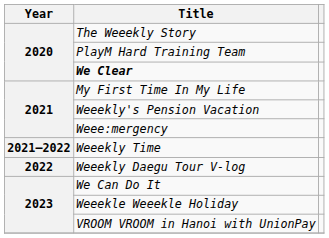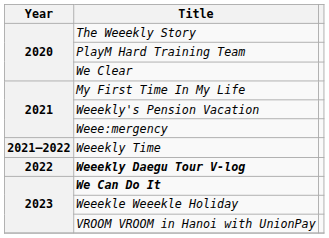We Clear | Title: bold -> normal
Weeekly Daegu Tour V-log | Title: normal -> bold
We Can Do It | Title: normal -> bold
